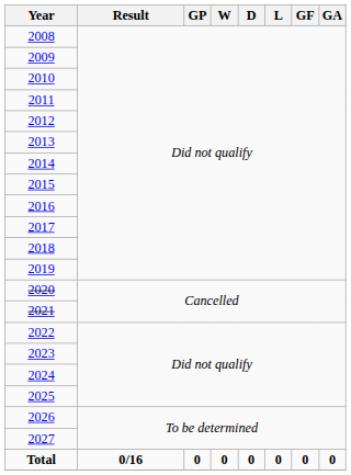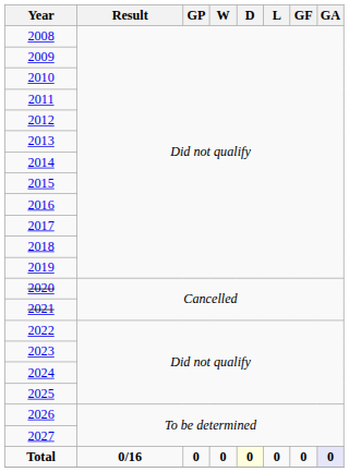Total | D: no background -> lightyellow background
Total | GA: no background -> lavender background
